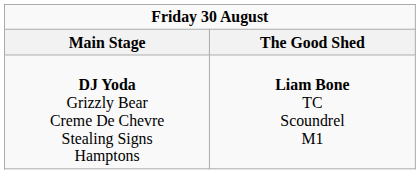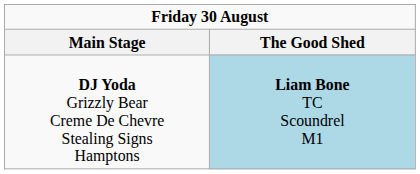DJ Yoda Grizzly Bear Creme De Chevre Stealing Signs Hamptons | The Good Shed: no background -> lightblue background
